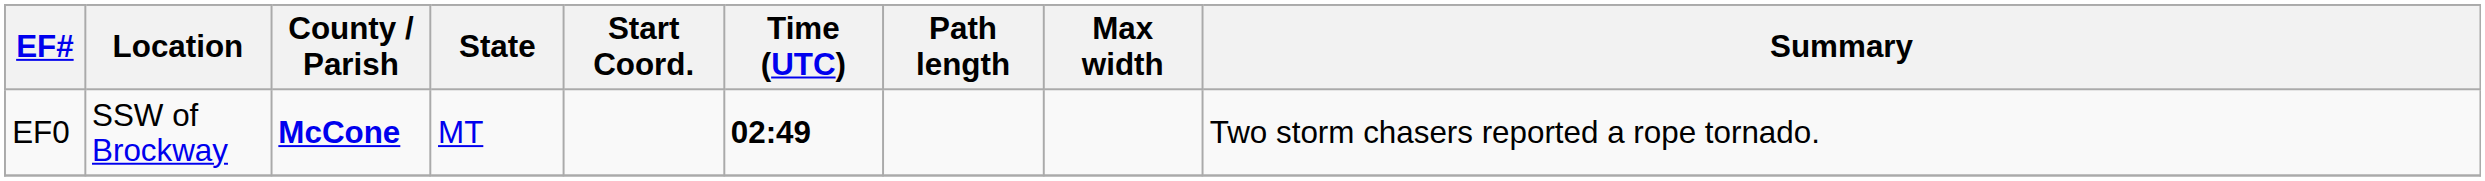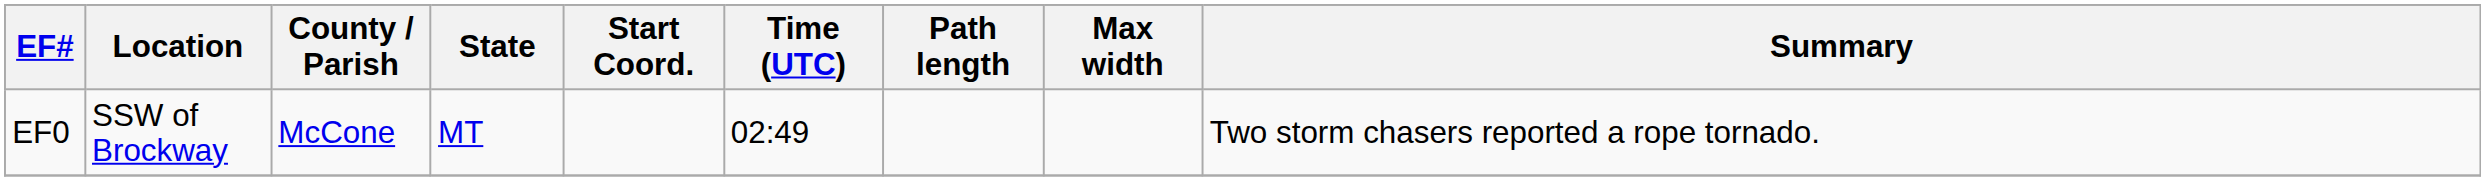EF0 | County / Parish: bold -> normal
EF0 | Time (UTC): bold -> normal
